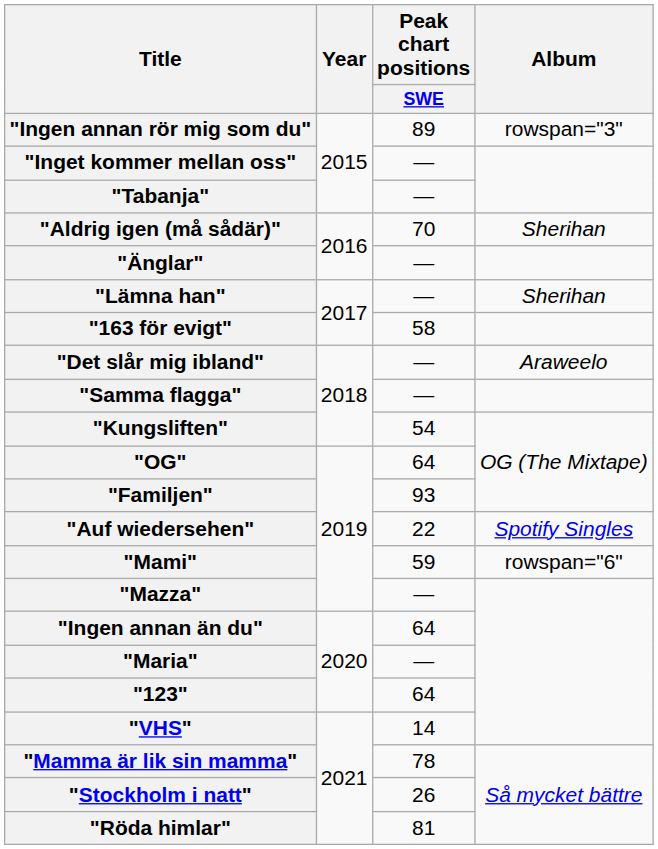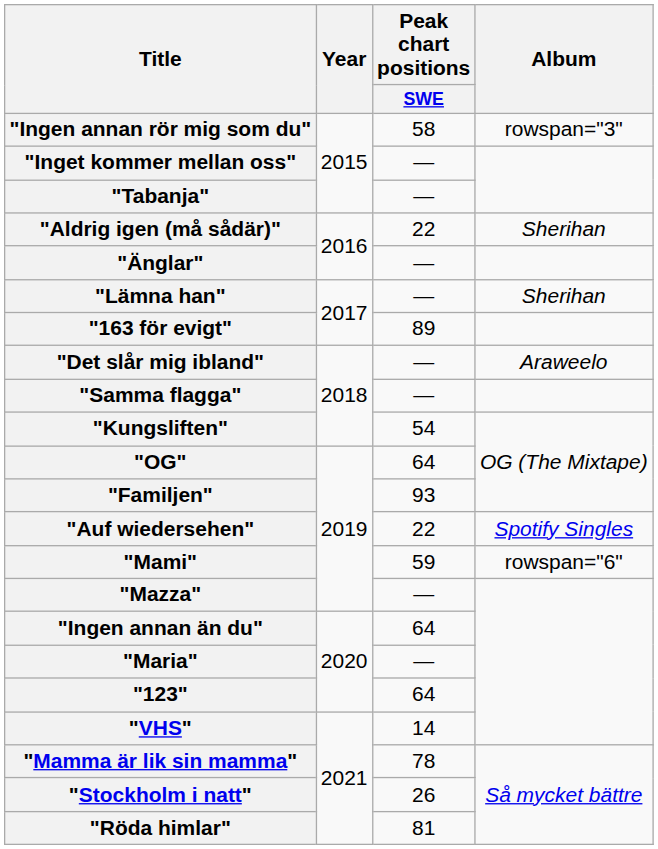"Ingen annan rör mig som du" | Peak chart positions / SWE: 89 -> 58
"Aldrig igen (må sådär)" | Peak chart positions / SWE: 70 -> 22
"163 för evigt" | Peak chart positions / SWE: 58 -> 89
